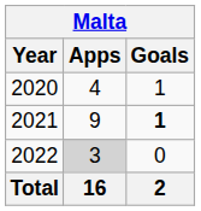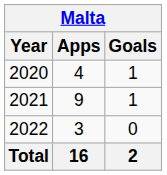2021 | Goals: bold -> normal
2022 | Apps: lightgrey background -> no background
